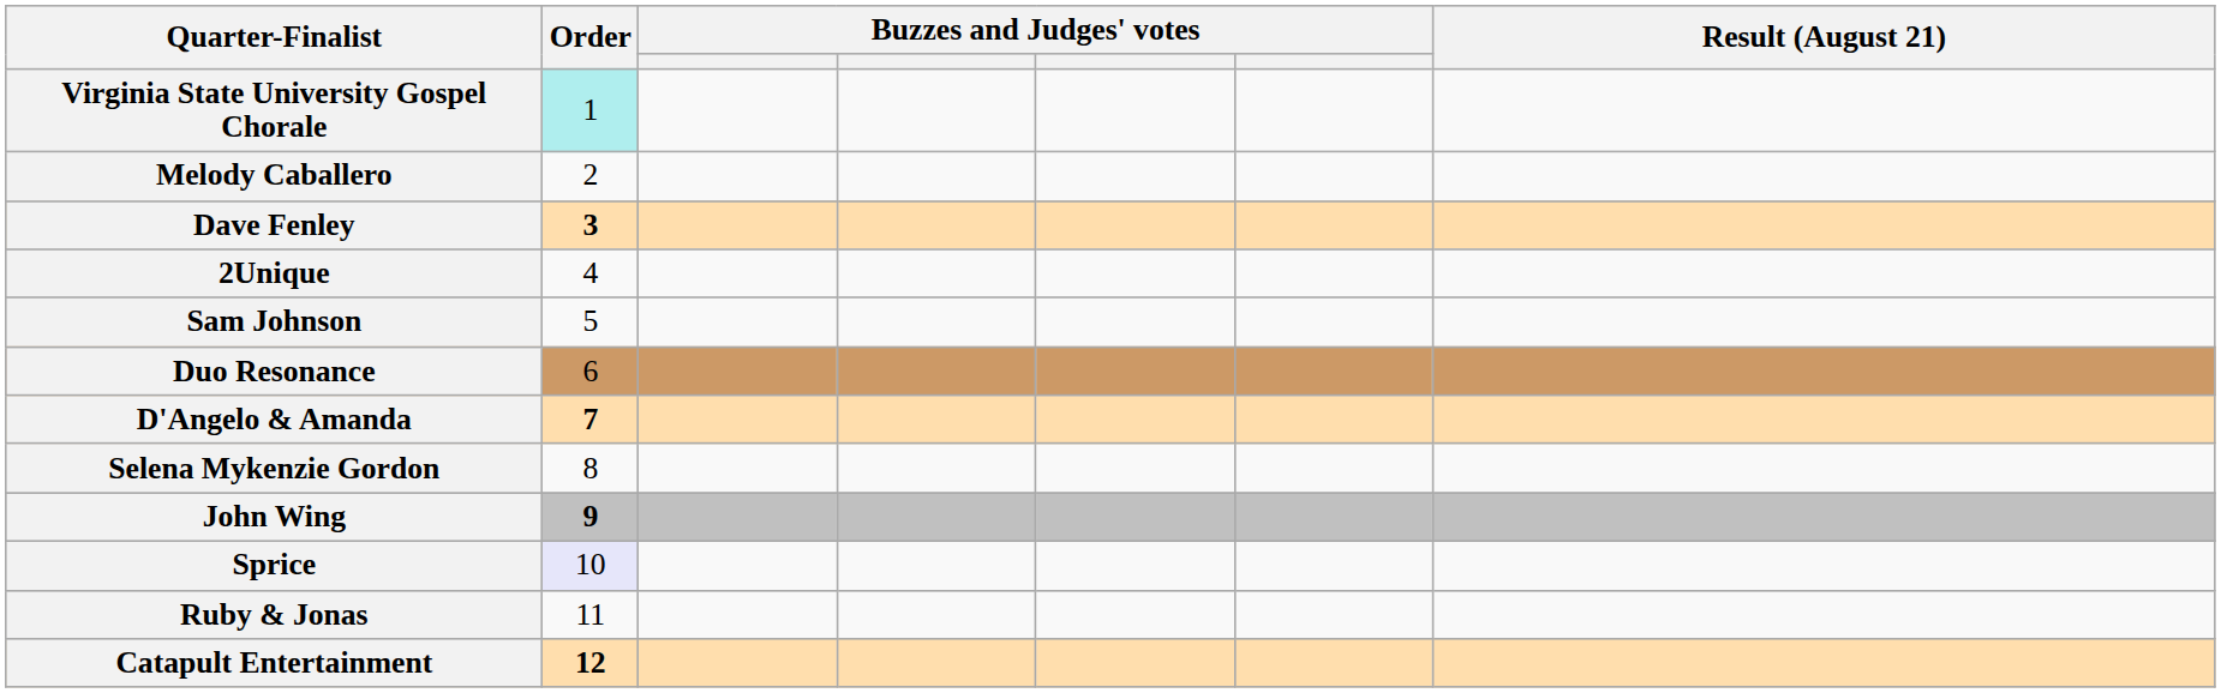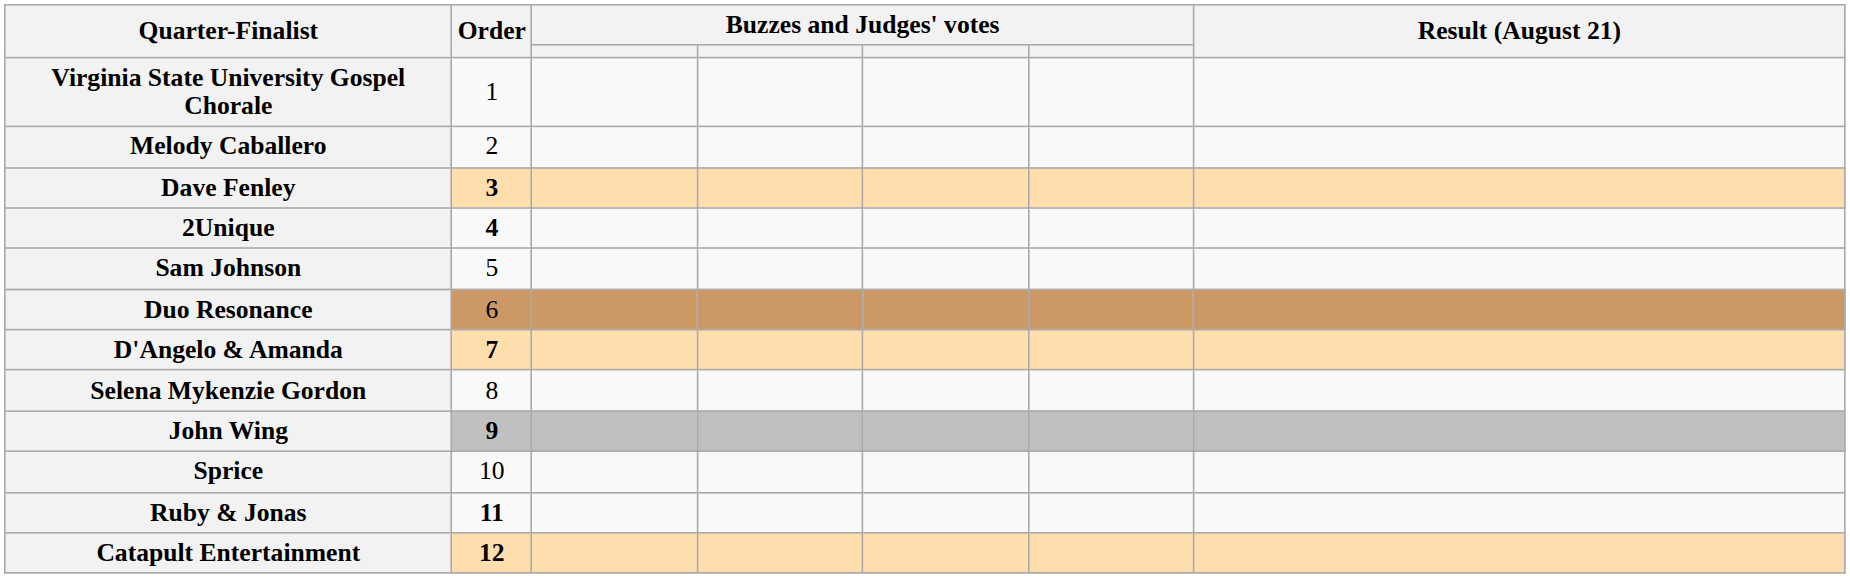Virginia State University Gospel Chorale | Order: paleturquoise background -> no background
2Unique | Order: normal -> bold
Sprice | Order: lavender background -> no background
Ruby & Jonas | Order: normal -> bold
